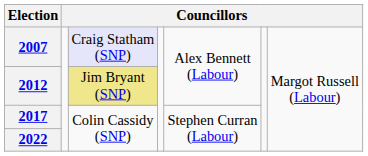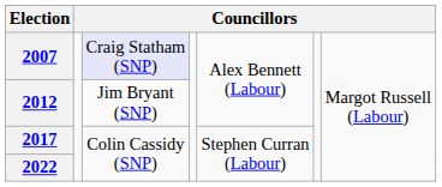2012 | column 3: khaki background -> no background
